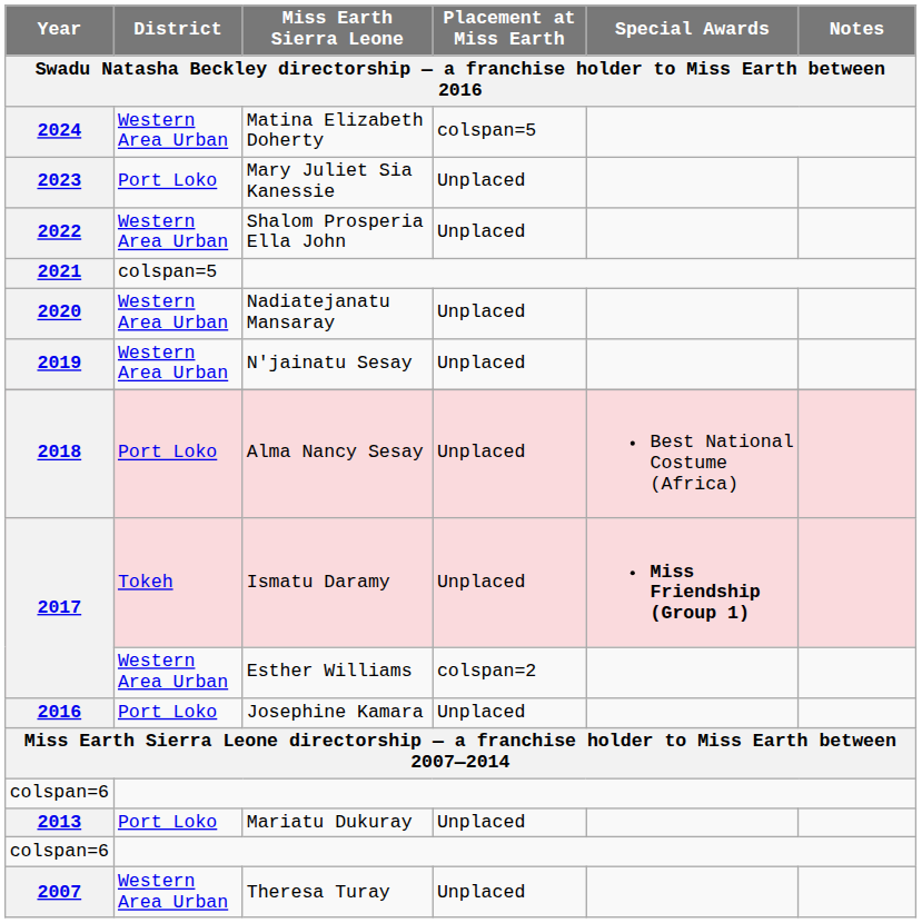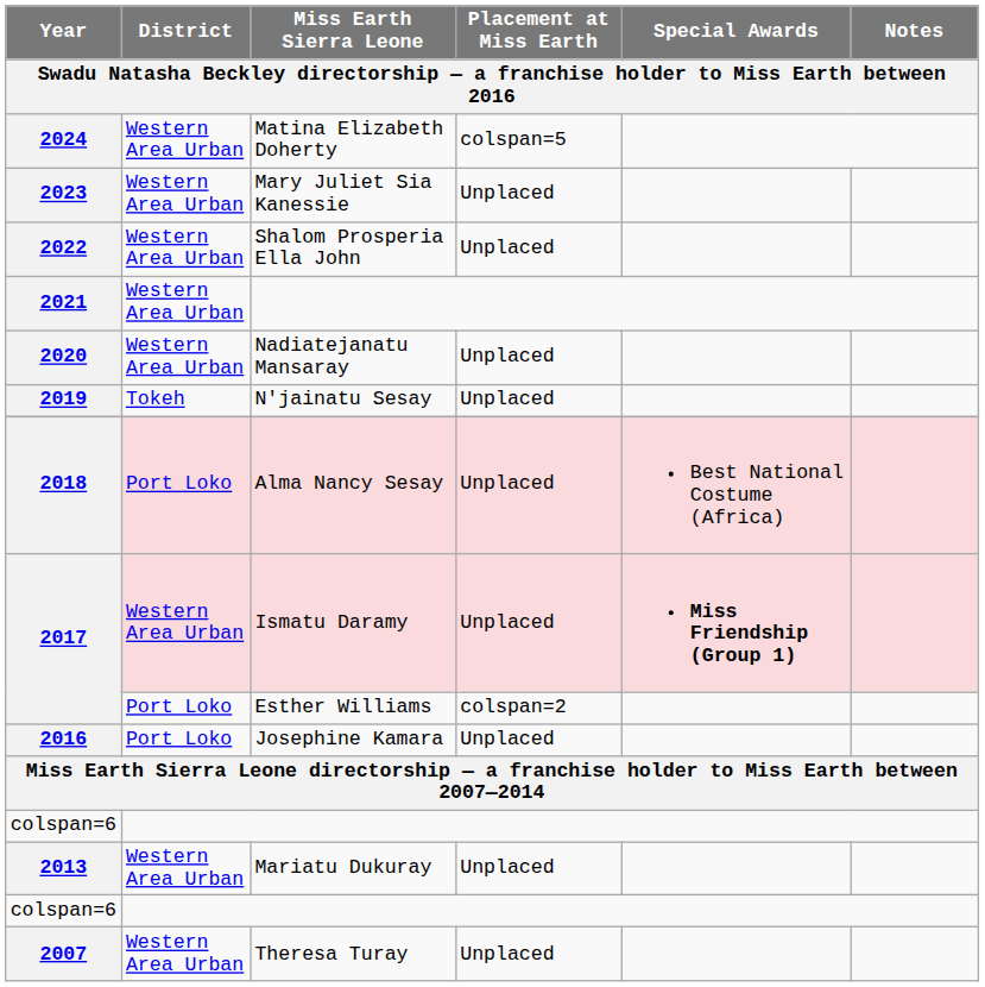2023 | District: Port Loko -> Western Area Urban
2021 | District: colspan=5 -> Western Area Urban
2019 | District: Western Area Urban -> Tokeh
2017 / Ismatu Daramy | District: Tokeh -> Western Area Urban
2017 / Esther Williams | District: Western Area Urban -> Port Loko
2013 | District: Port Loko -> Western Area Urban
